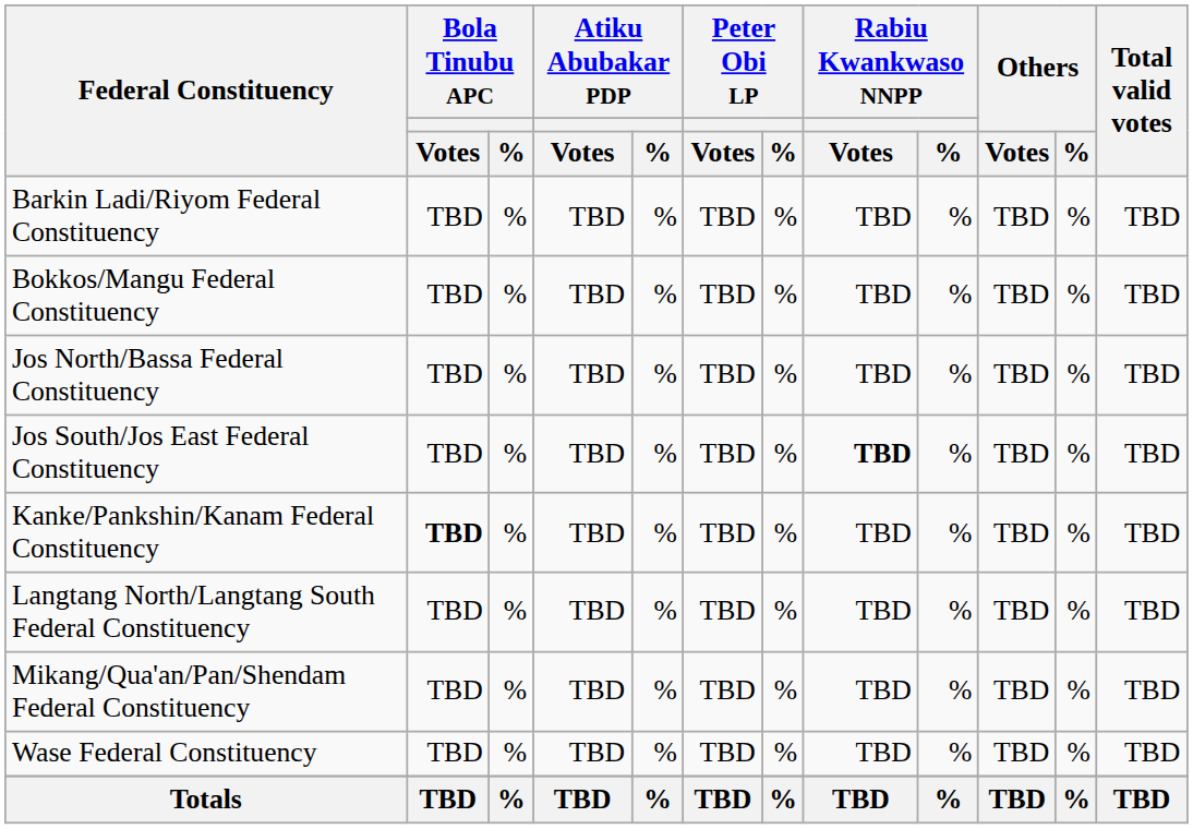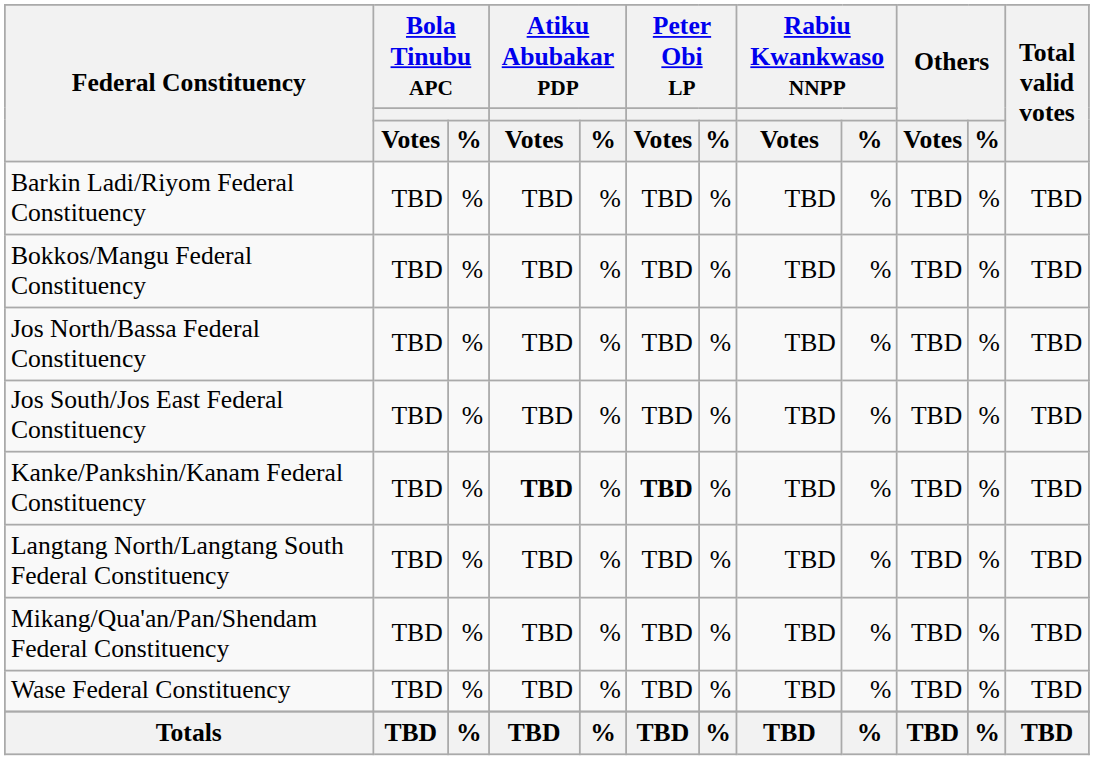Jos South/Jos East Federal Constituency | Rabiu Kwankwaso NNPP / Votes: bold -> normal
Kanke/Pankshin/Kanam Federal Constituency | Bola Tinubu APC / Votes: bold -> normal
Kanke/Pankshin/Kanam Federal Constituency | Atiku Abubakar PDP / Votes: normal -> bold
Kanke/Pankshin/Kanam Federal Constituency | Peter Obi LP / Votes: normal -> bold
